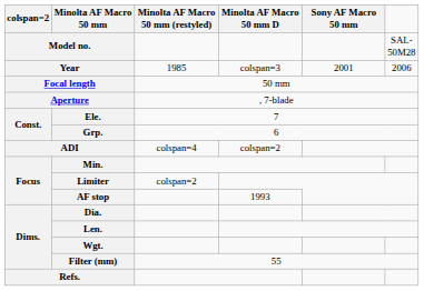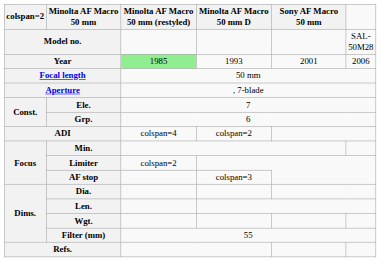Year | Minolta AF Macro 50 mm (restyled): no background -> lightgreen background
Year | Minolta AF Macro 50 mm D: colspan=3 -> 1993
AF stop | Minolta AF Macro 50 mm D: 1993 -> colspan=3
